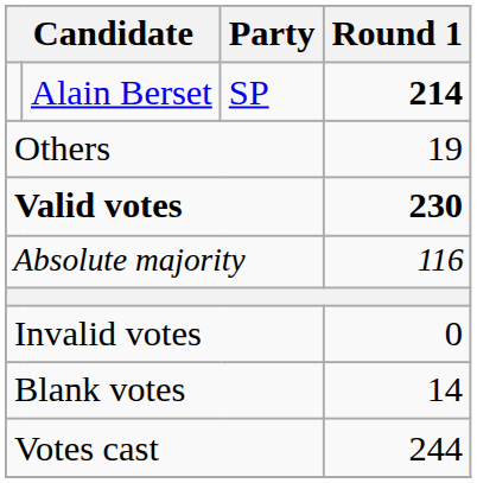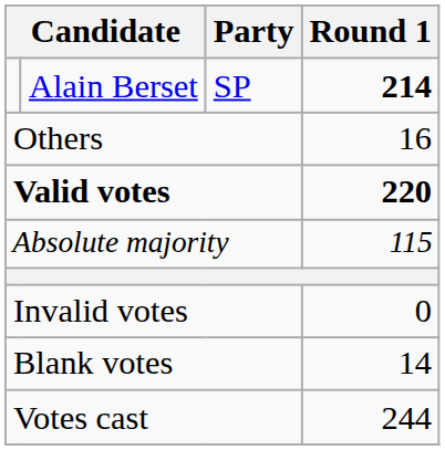Others | Round 1: 19 -> 16
Valid votes | Round 1: 230 -> 220
Absolute majority | Round 1: 116 -> 115
